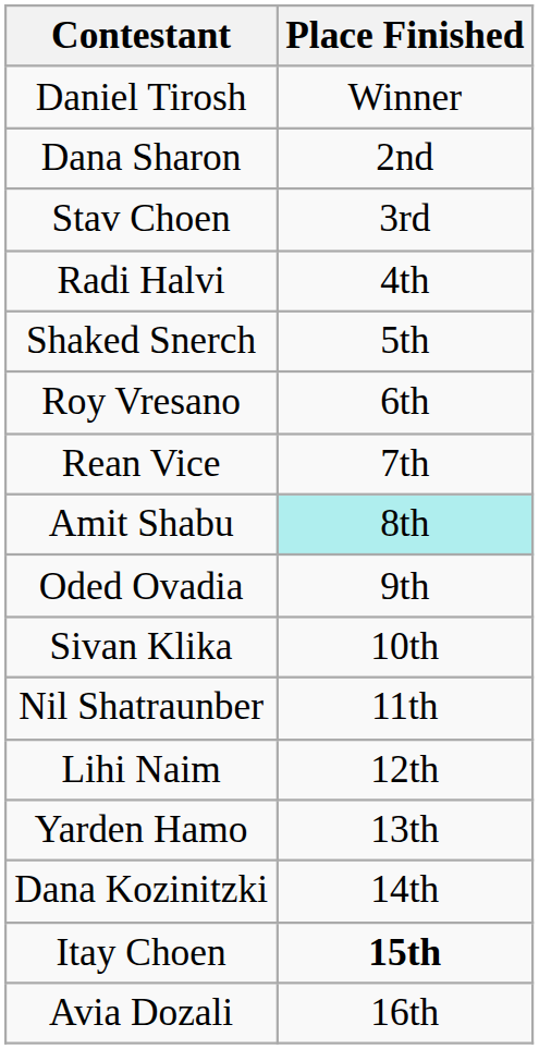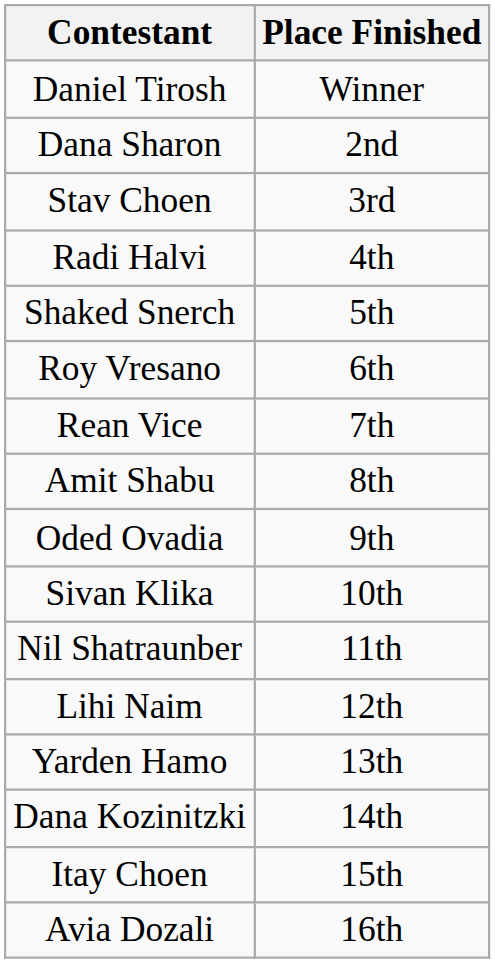Amit Shabu | Place Finished: paleturquoise background -> no background
Itay Choen | Place Finished: bold -> normal
